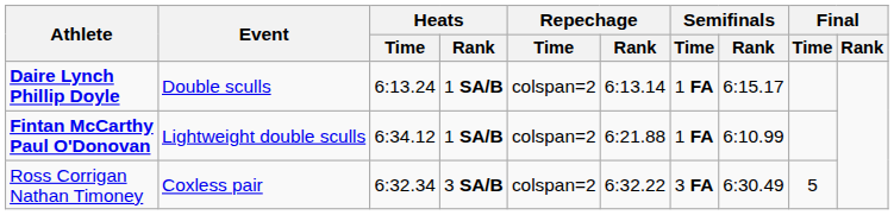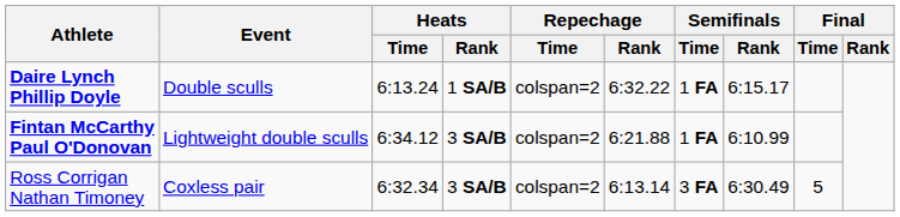Daire Lynch Phillip Doyle | Repechage / Rank: 6:13.14 -> 6:32.22
Fintan McCarthy Paul O'Donovan | Heats / Rank: 1 SA/B -> 3 SA/B
Ross Corrigan Nathan Timoney | Repechage / Rank: 6:32.22 -> 6:13.14
